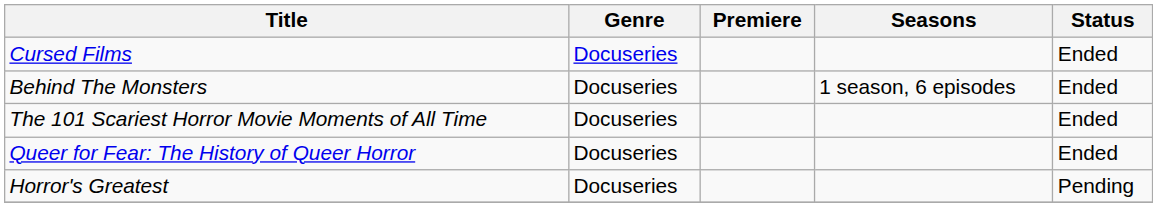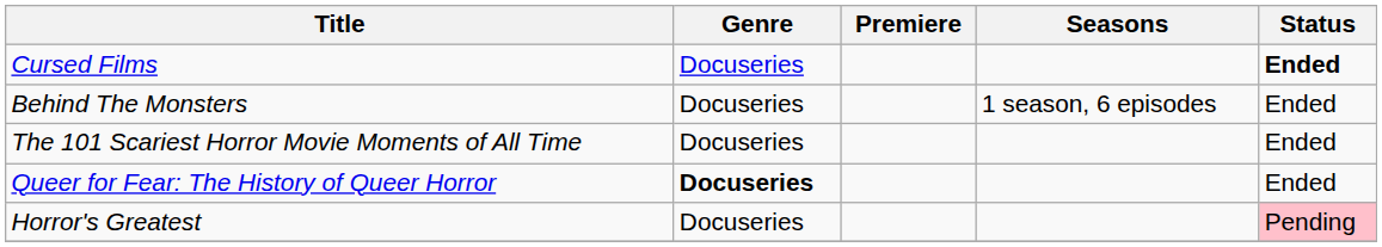Cursed Films | Status: normal -> bold
Queer for Fear: The History of Queer Horror | Genre: normal -> bold
Horror's Greatest | Status: no background -> pink background
